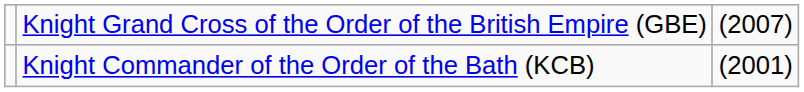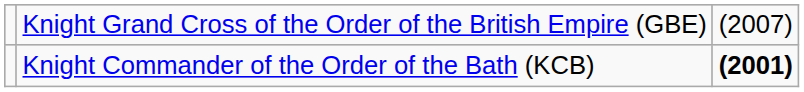Knight Commander of the Order of the Bath (KCB) | column 3: normal -> bold
